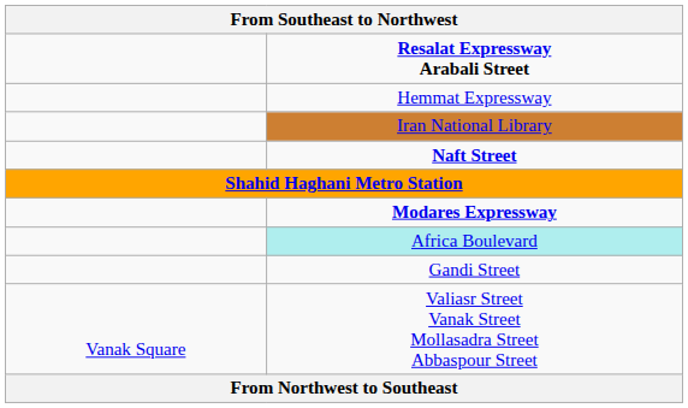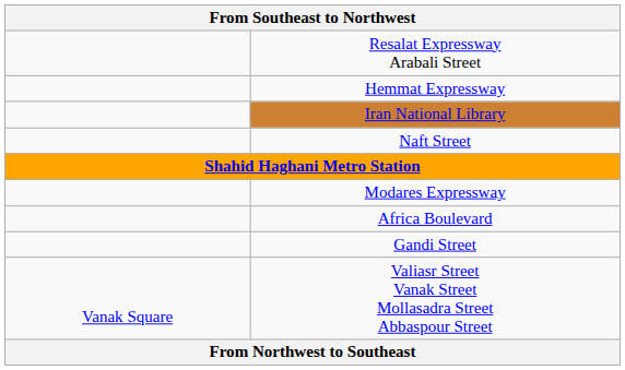Resalat Expressway Arabali Street | column 2: bold -> normal
Naft Street | column 2: bold -> normal
Modares Expressway | column 2: bold -> normal
Africa Boulevard | column 2: paleturquoise background -> no background
